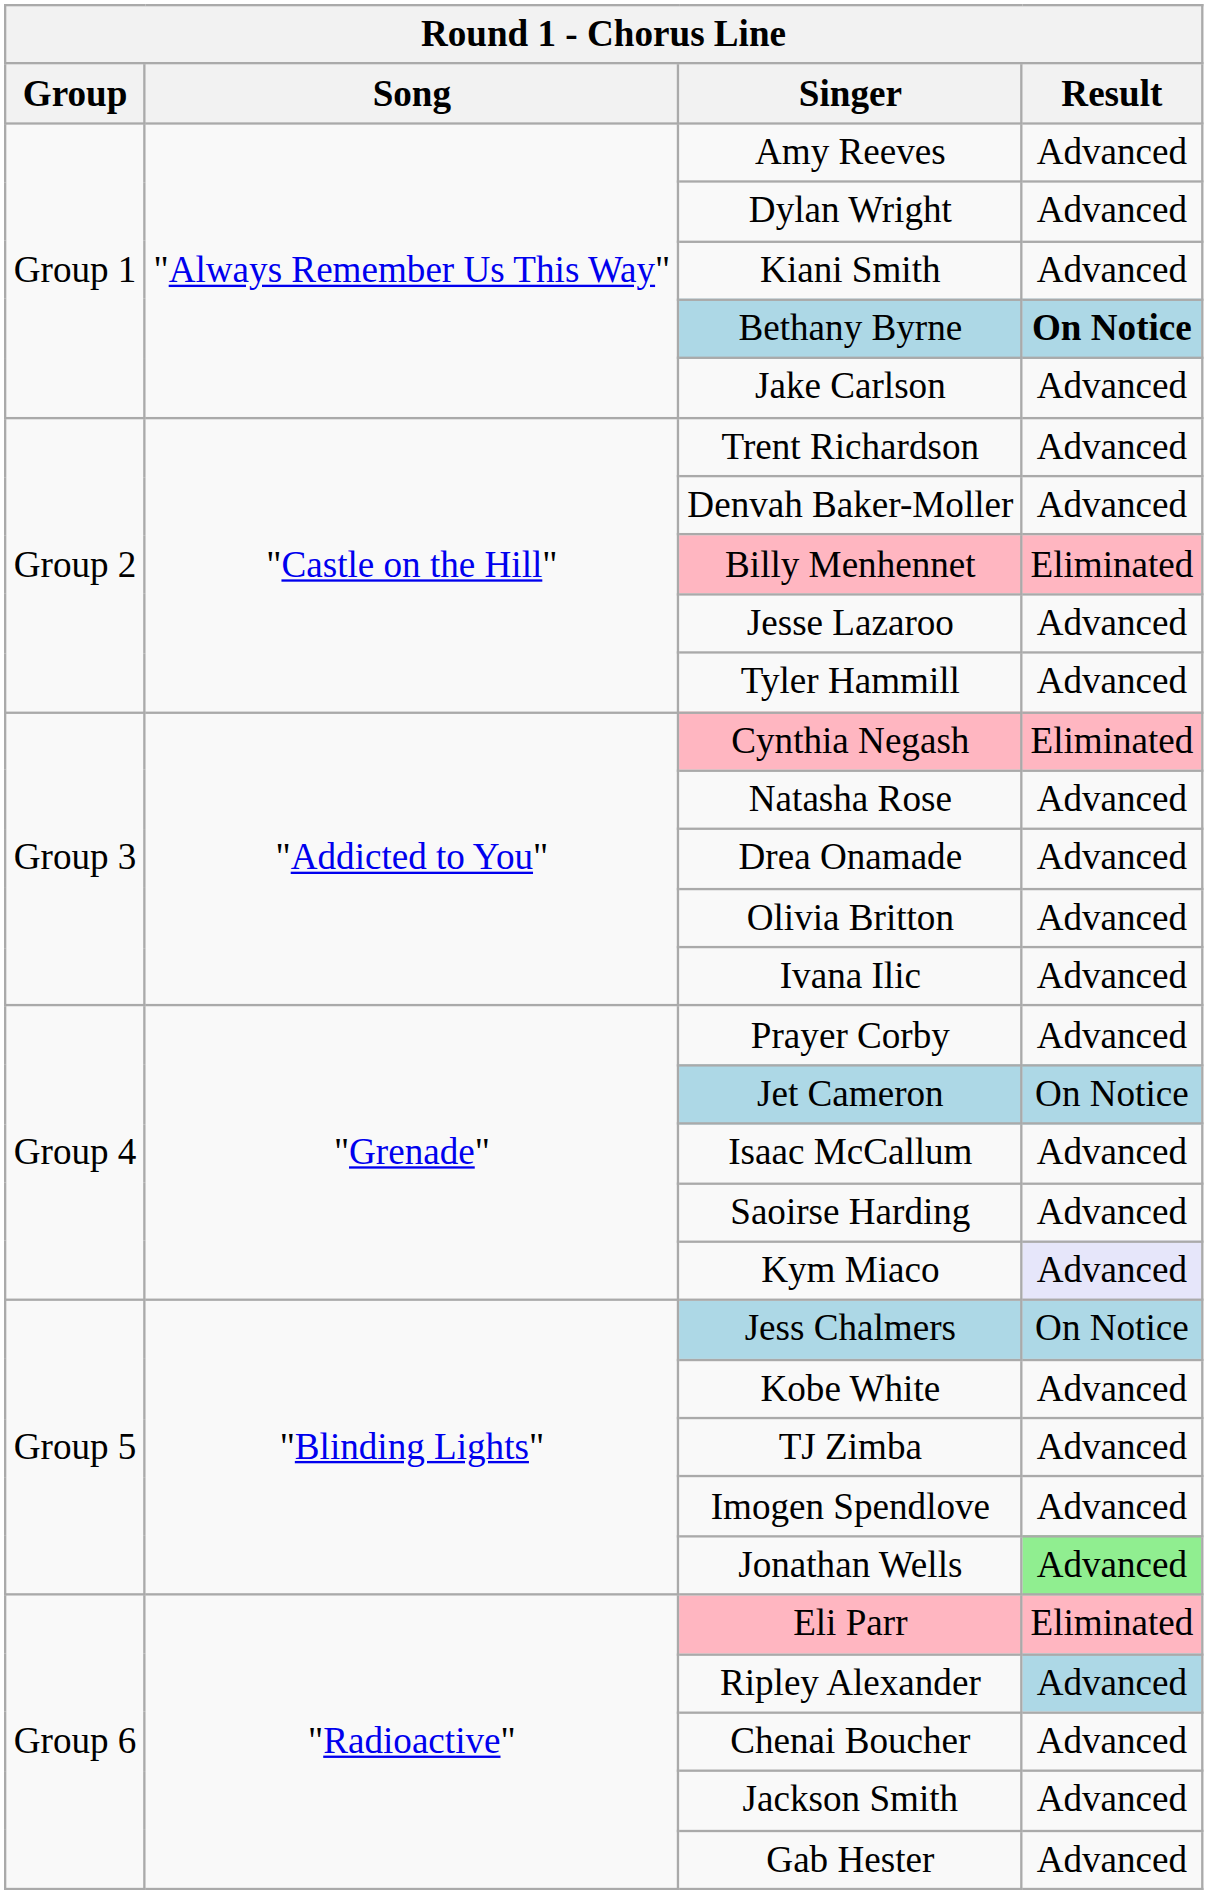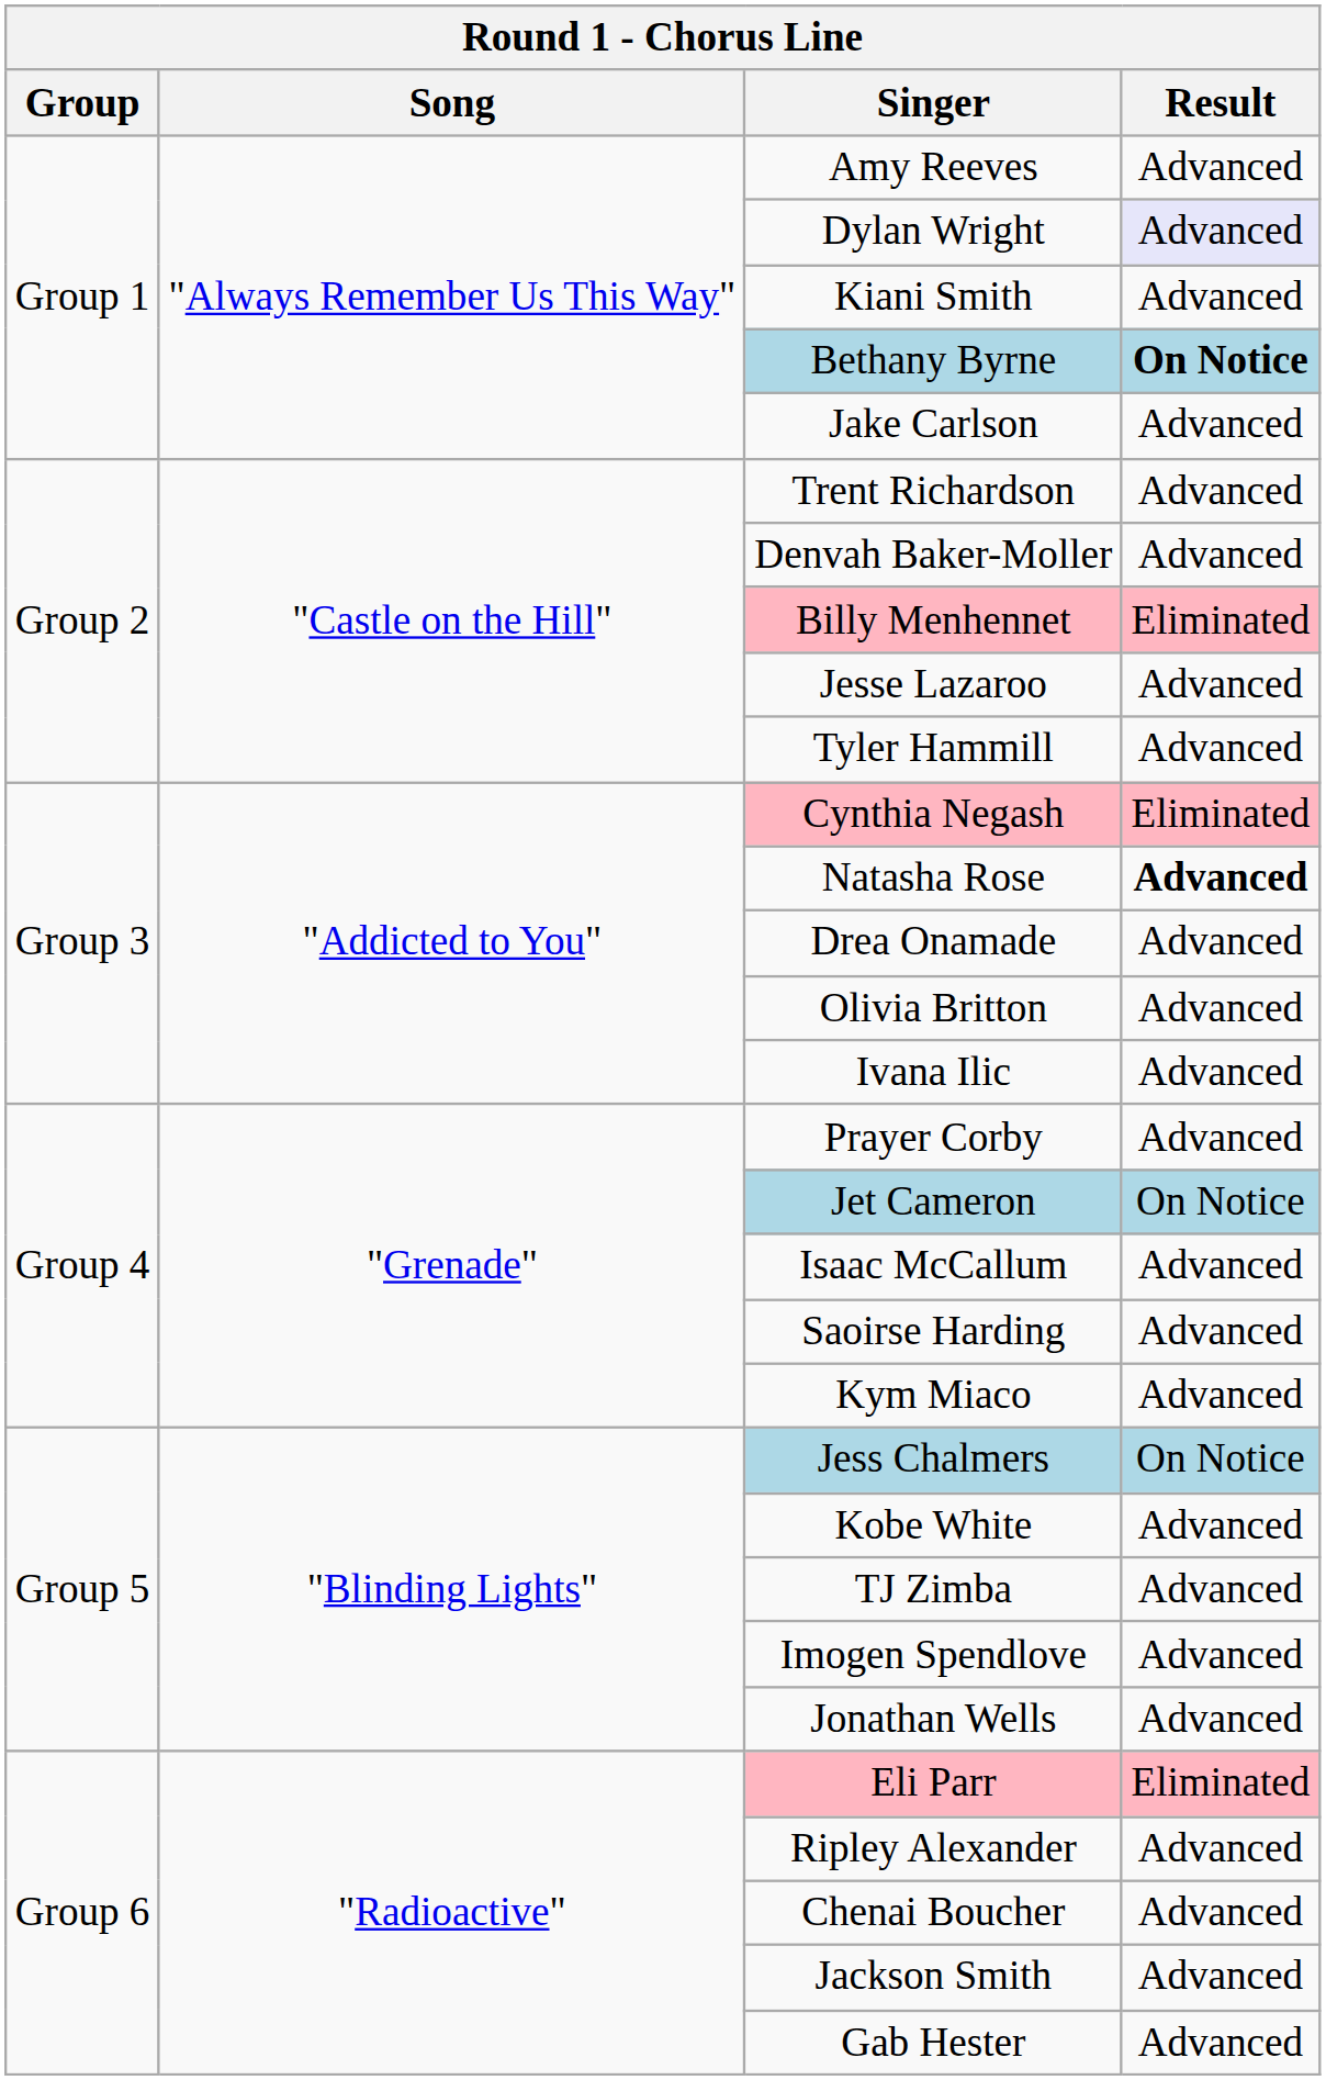Dylan Wright | Result: no background -> lavender background
Natasha Rose | Result: normal -> bold
Kym Miaco | Result: lavender background -> no background
Jonathan Wells | Result: lightgreen background -> no background
Ripley Alexander | Result: lightblue background -> no background
